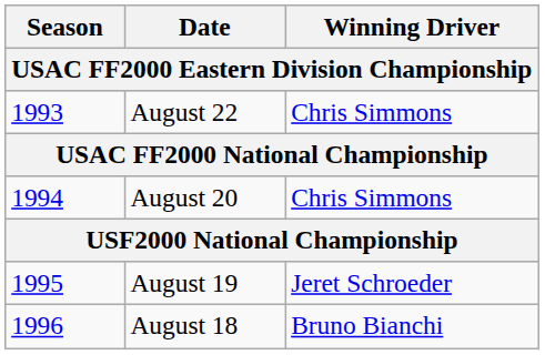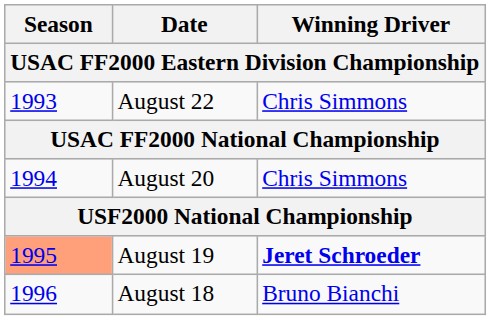August 19 | Season: no background -> lightsalmon background
August 19 | Winning Driver: normal -> bold
